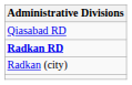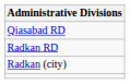row 3 | column 1: bold -> normal
